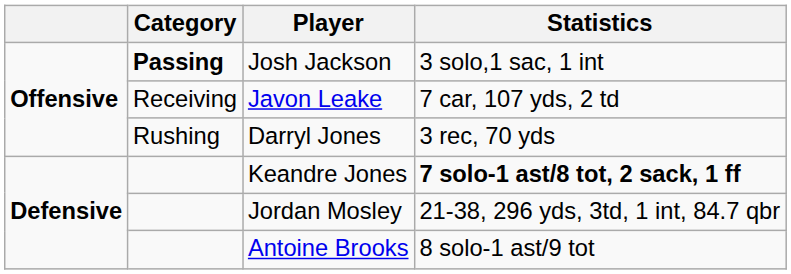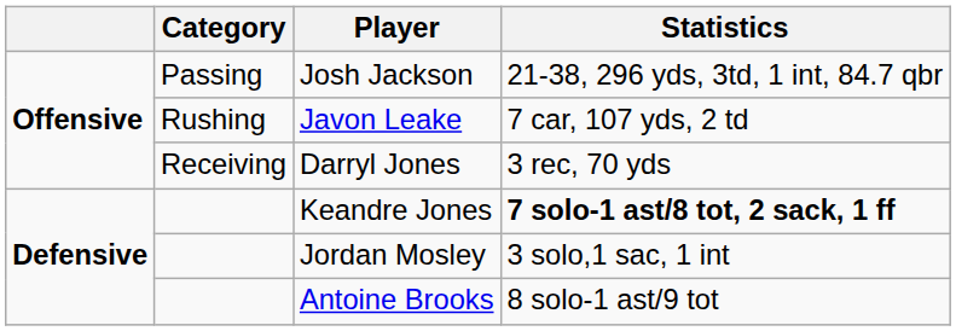Josh Jackson | Category: bold -> normal
Josh Jackson | Statistics: 3 solo,1 sac, 1 int -> 21-38, 296 yds, 3td, 1 int, 84.7 qbr
Javon Leake | Category: Receiving -> Rushing
Darryl Jones | Category: Rushing -> Receiving
Jordan Mosley | Statistics: 21-38, 296 yds, 3td, 1 int, 84.7 qbr -> 3 solo,1 sac, 1 int
